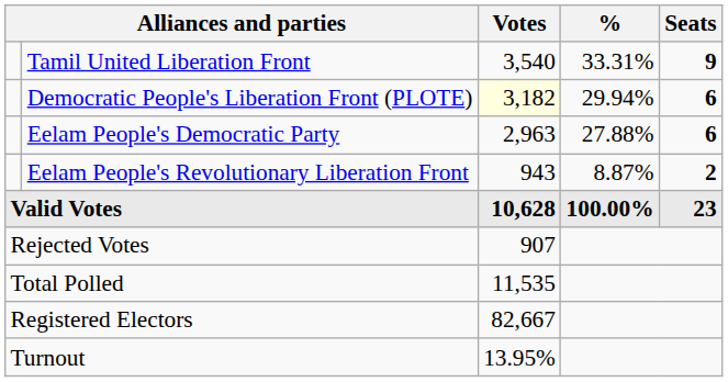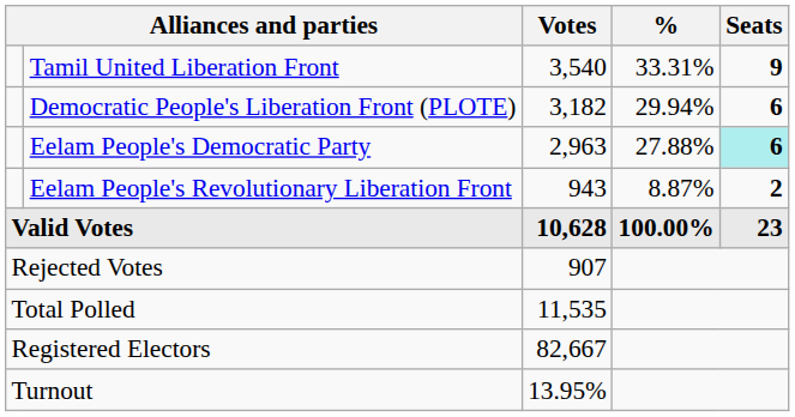Democratic People's Liberation Front (PLOTE) | Votes: lightyellow background -> no background
Eelam People's Democratic Party | Seats: no background -> paleturquoise background
